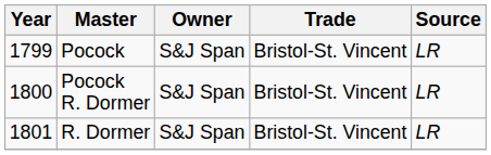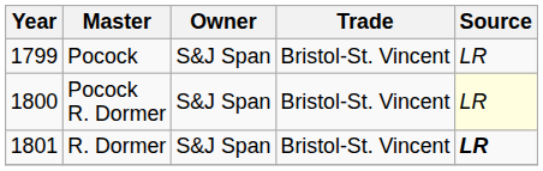Pocock R. Dormer | Source: no background -> lightyellow background
R. Dormer | Source: normal -> bold
